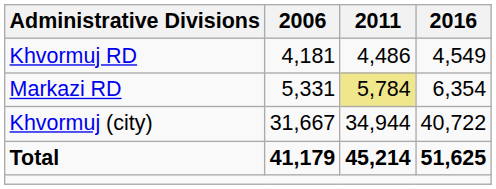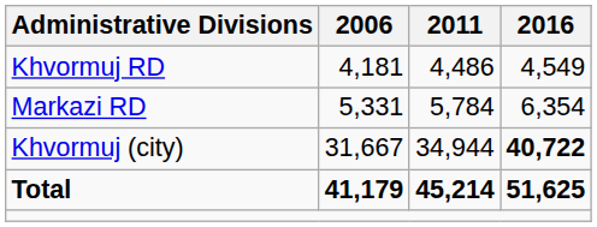Markazi RD | 2011: khaki background -> no background
Khvormuj (city) | 2016: normal -> bold
